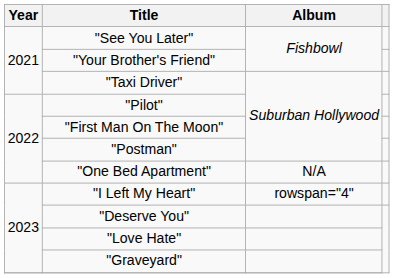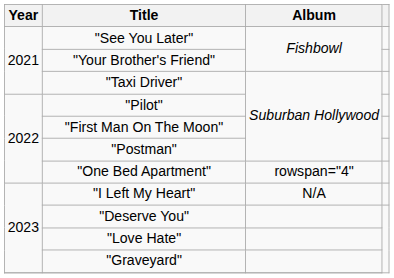"One Bed Apartment" | Album: N/A -> rowspan="4"
"I Left My Heart" | Album: rowspan="4" -> N/A
